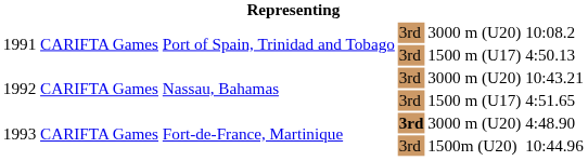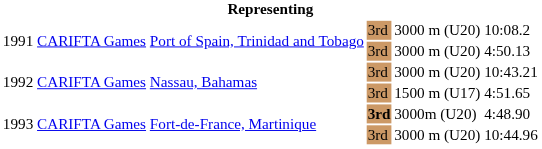row 3 | column 5: 1500 m (U17) -> 3000 m (U20)
row 6 | column 5: 3000 m (U20) -> 3000m (U20)
row 7 | column 5: 1500m (U20) -> 3000 m (U20)
